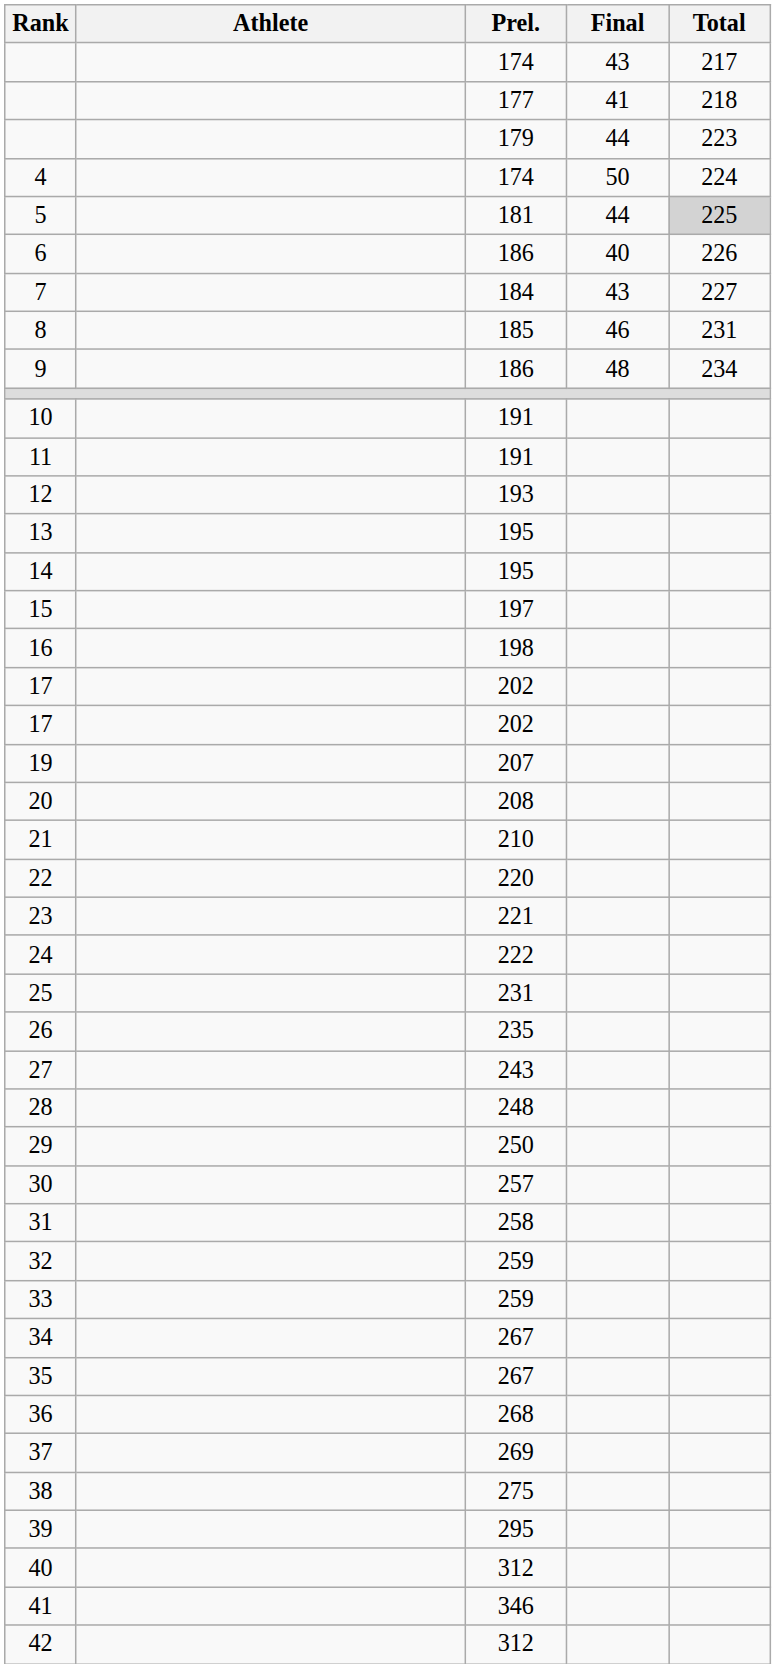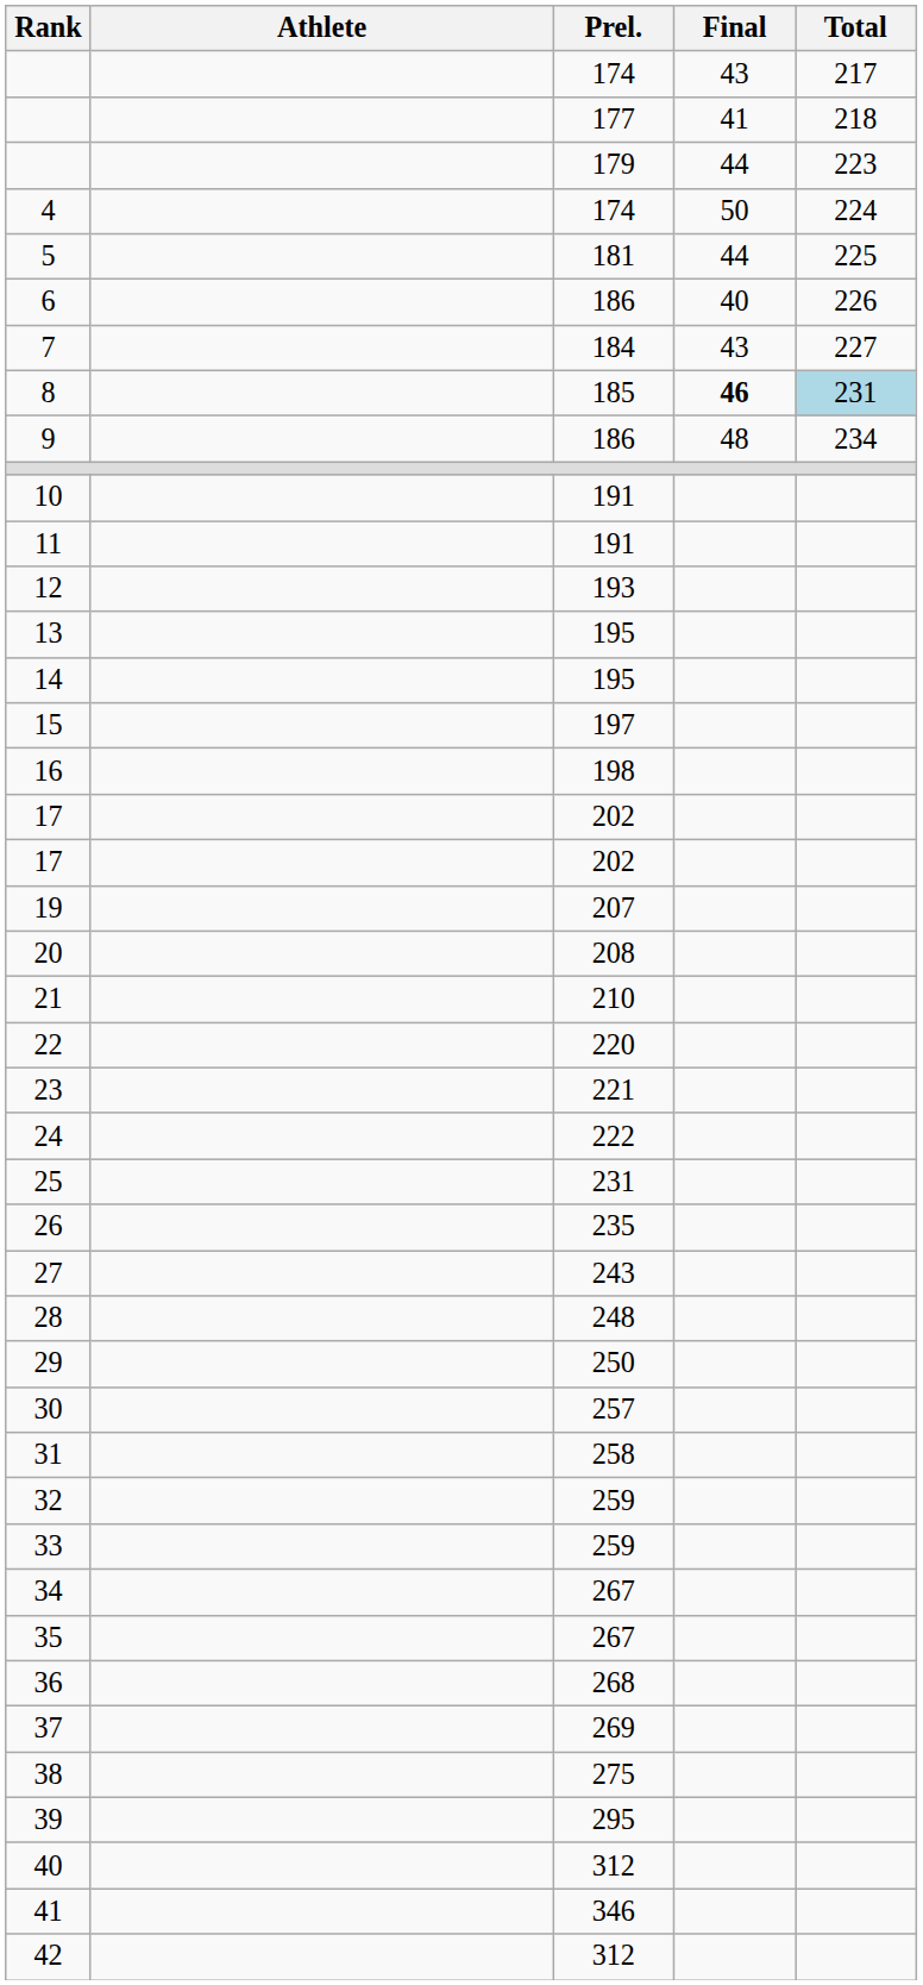5 | Total: lightgrey background -> no background
8 | Final: normal -> bold
8 | Total: no background -> lightblue background
